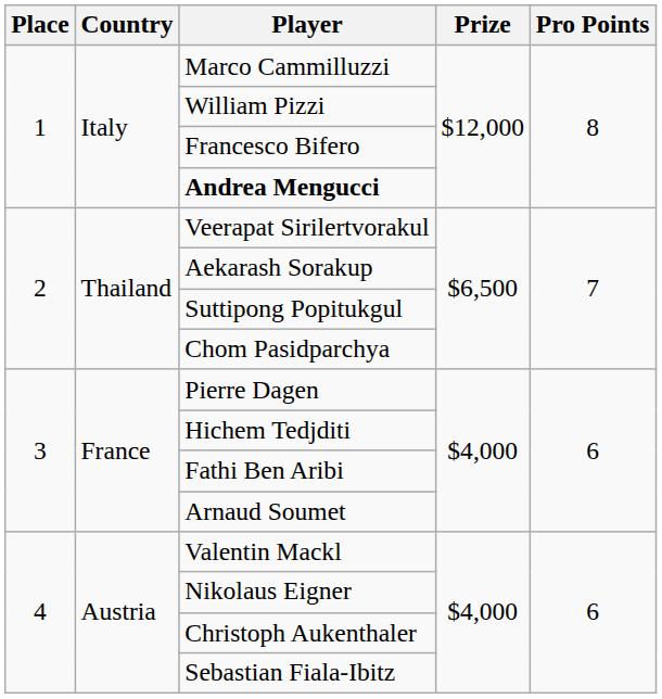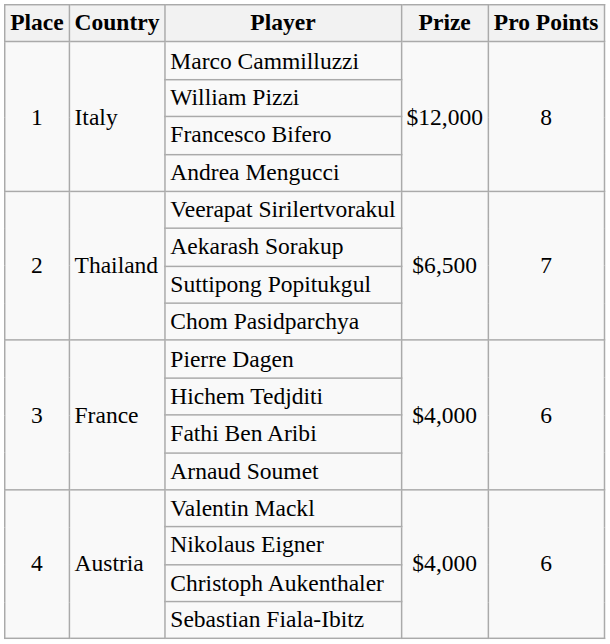Andrea Mengucci | Player: bold -> normal
